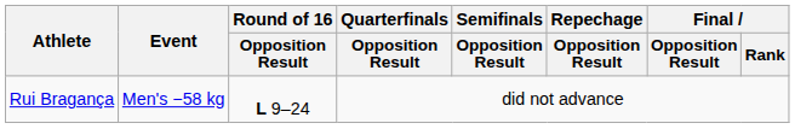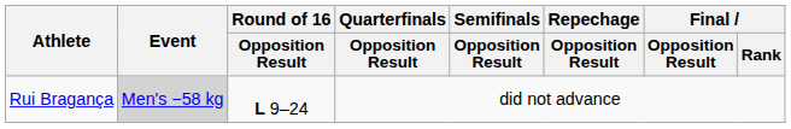Rui Bragança | Event: no background -> lightgrey background
